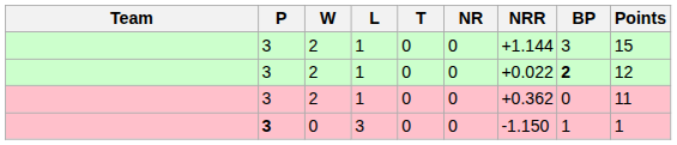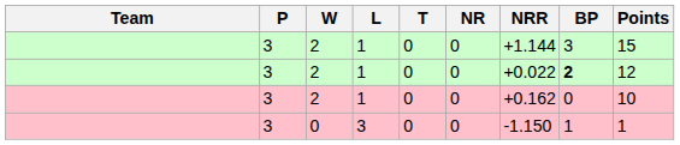row 4 | NRR: +0.362 -> +0.162
row 4 | Points: 11 -> 10
row 5 | P: bold -> normal
